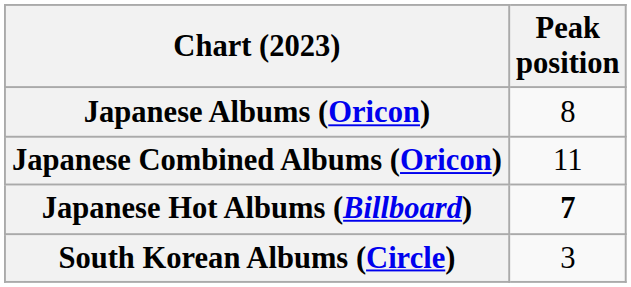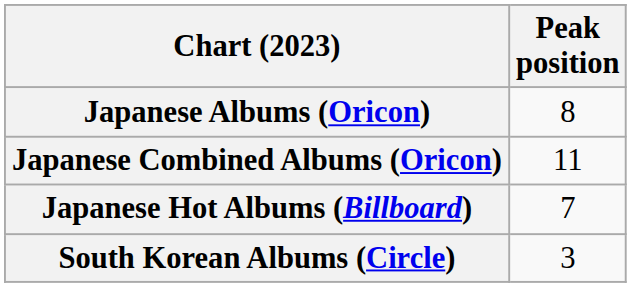Japanese Hot Albums (Billboard) | Peak position: bold -> normal
